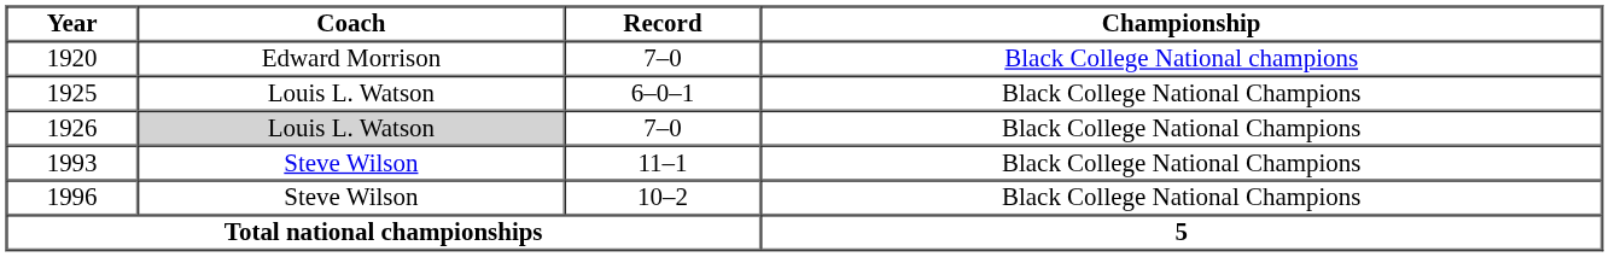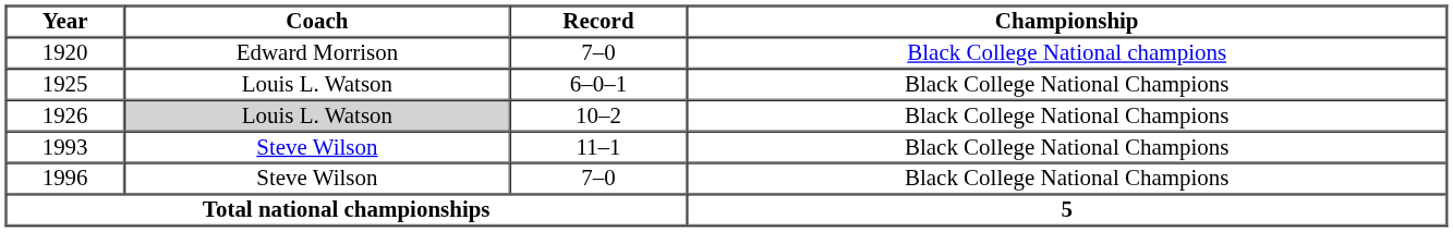1926 | Record: 7–0 -> 10–2
1996 | Record: 10–2 -> 7–0
